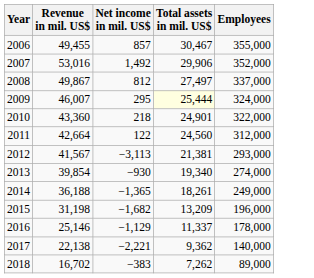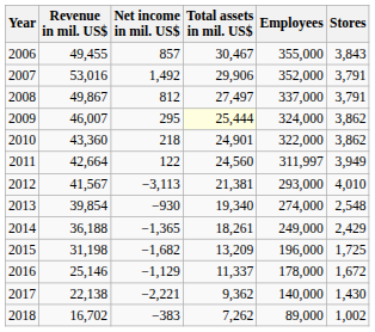+ column: Stores | 3,843 | 3,791 | 3,791 | 3,862 | 3,862 | 3,949 | 4,010 | 2,548 | 2,429 | 1,725 | 1,672 | 1,430 | 1,002
2011 | Employees: 312,000 -> 311,997
